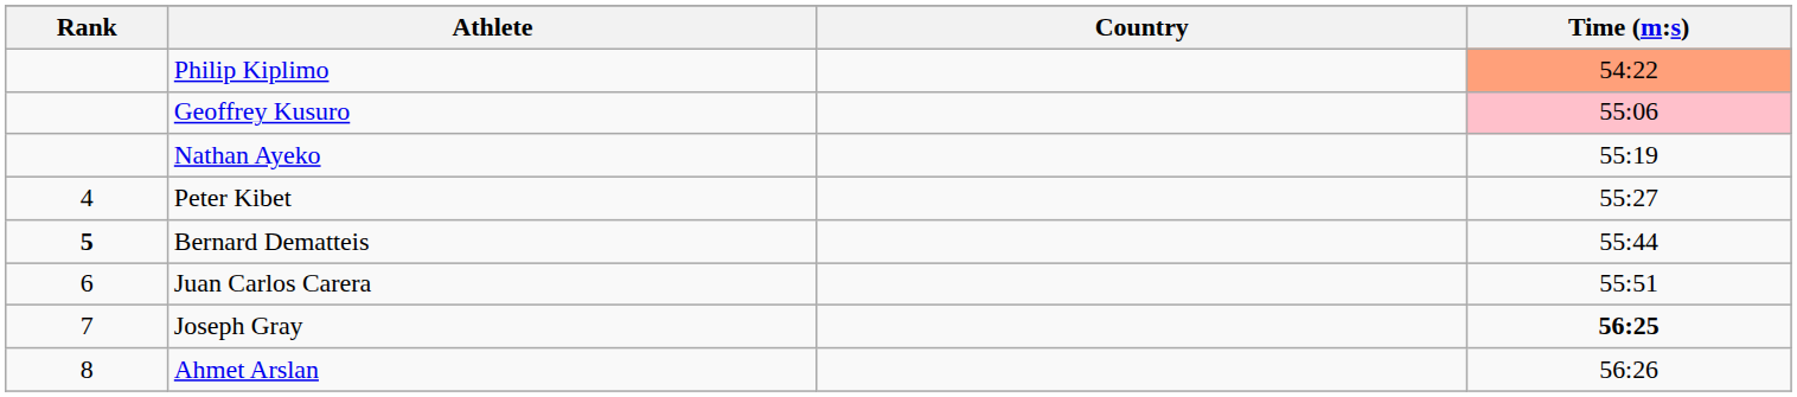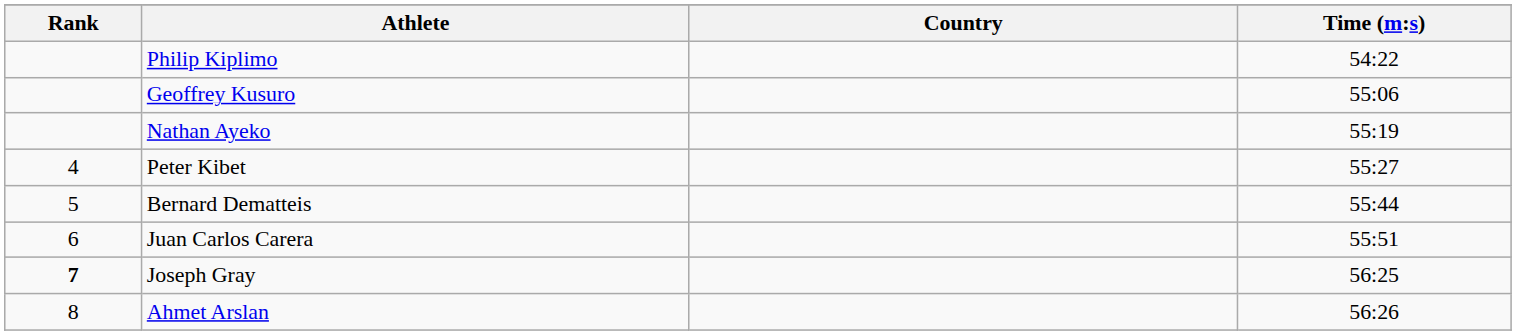Philip Kiplimo | Time (m:s): lightsalmon background -> no background
Geoffrey Kusuro | Time (m:s): pink background -> no background
Bernard Dematteis | Rank: bold -> normal
Joseph Gray | Rank: normal -> bold
Joseph Gray | Time (m:s): bold -> normal
